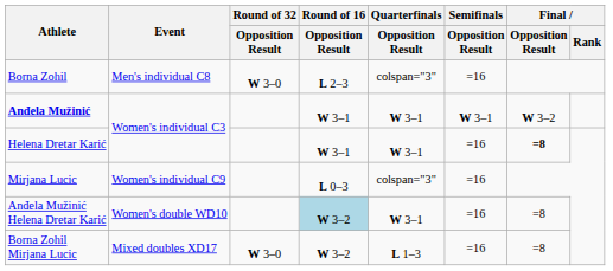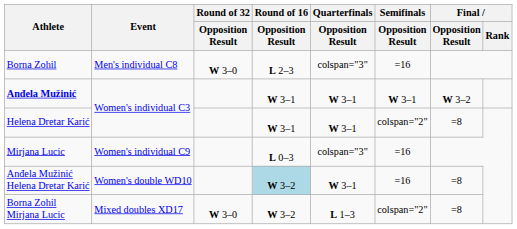Helena Dretar Karić | Semifinals / Opposition Result: =16 -> colspan="2"
Helena Dretar Karić | Final / Opposition Result: bold -> normal
Borna Zohil Mirjana Lucic | Semifinals / Opposition Result: =16 -> colspan="2"
